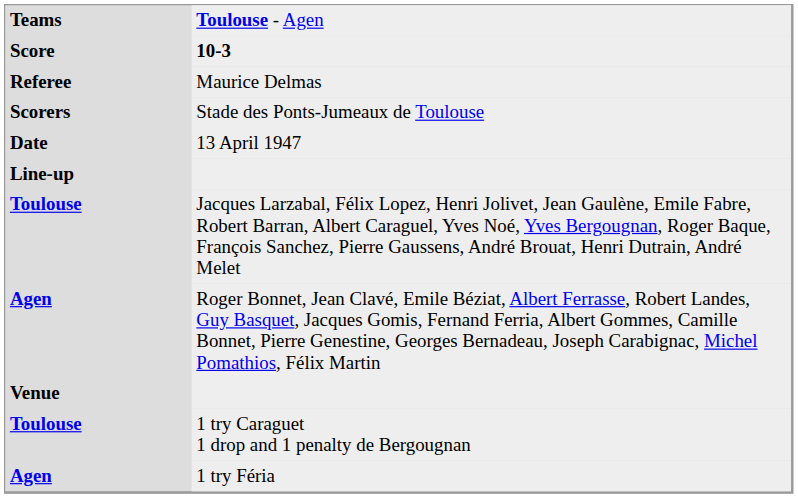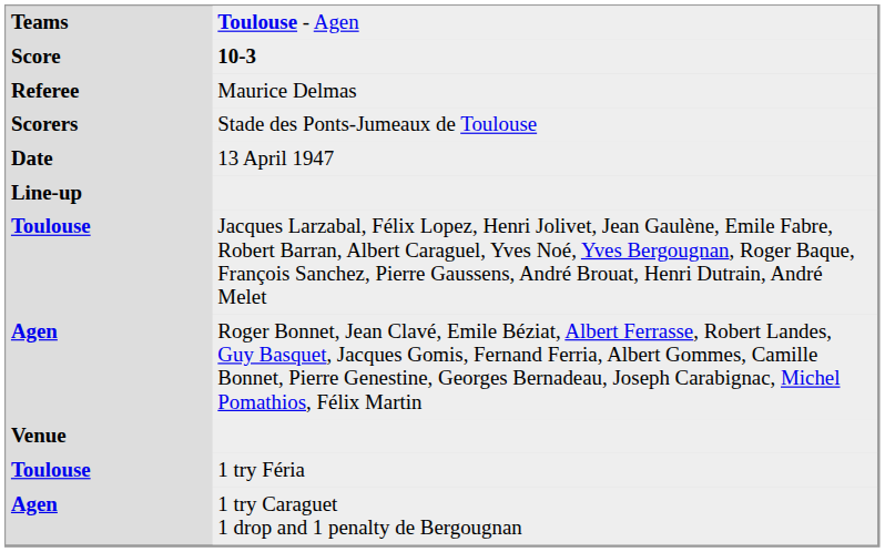row 10 | column 2: 1 try Caraguet 1 drop and 1 penalty de Bergougnan -> 1 try Féria
row 11 | column 2: 1 try Féria -> 1 try Caraguet 1 drop and 1 penalty de Bergougnan
